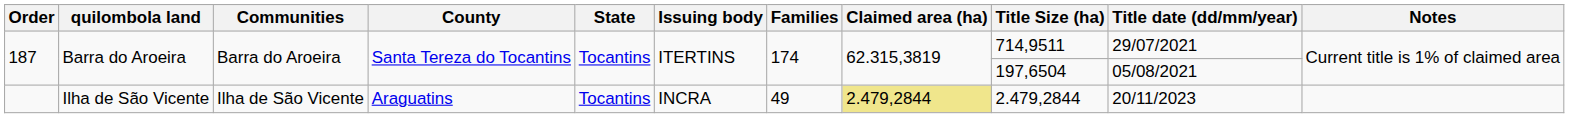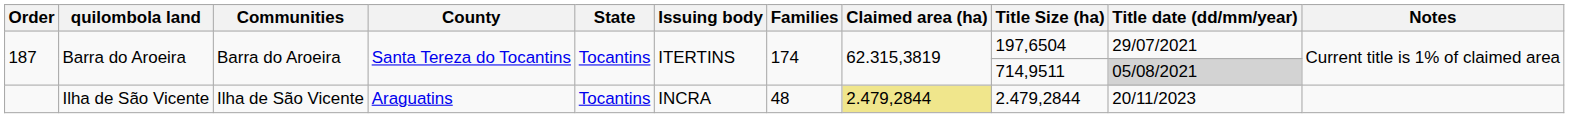row 2 | Title Size (ha): 714,9511 -> 197,6504
row 3 | Title Size (ha): 197,6504 -> 714,9511
row 3 | Title date (dd/mm/year): no background -> lightgrey background
row 4 | Families: 49 -> 48
